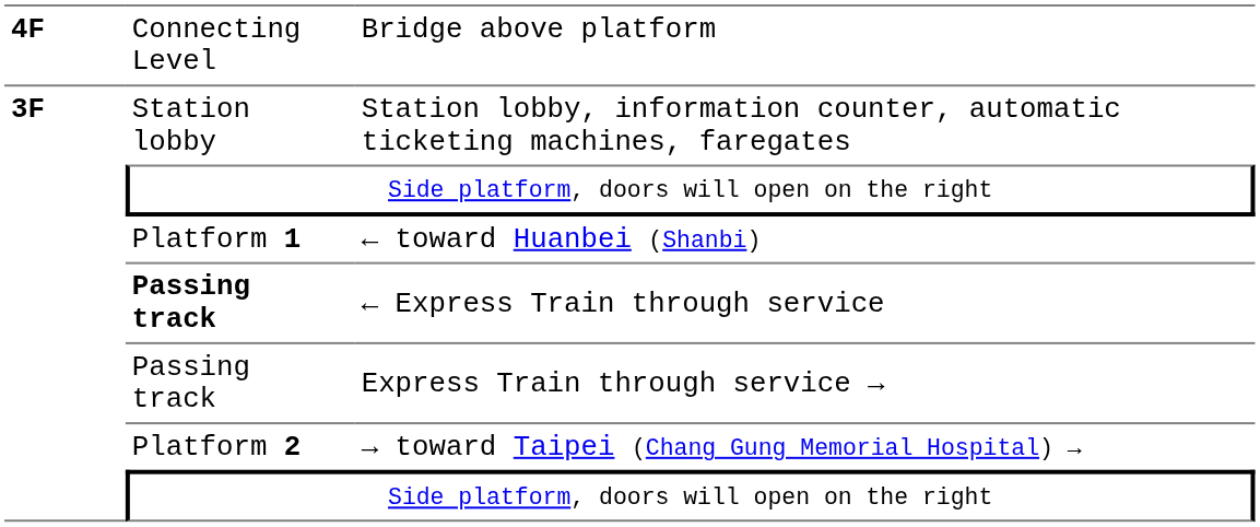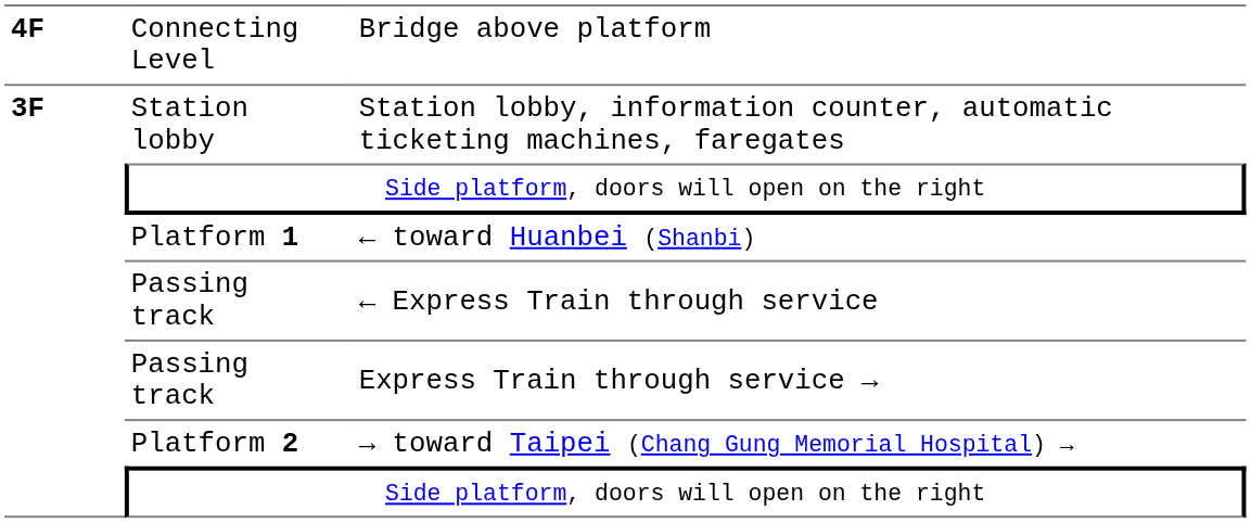← Express Train through service | column 2: bold -> normal
